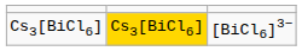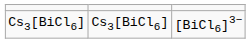row 2 | column 2: gold background -> no background
